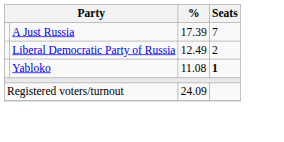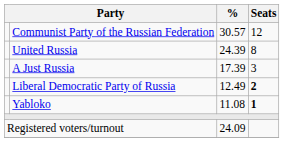+ row: Communist Party of the Russian Federation | 30.57 | 12
+ row: United Russia | 24.39 | 8
A Just Russia | Seats: 7 -> 3
Liberal Democratic Party of Russia | Seats: normal -> bold
